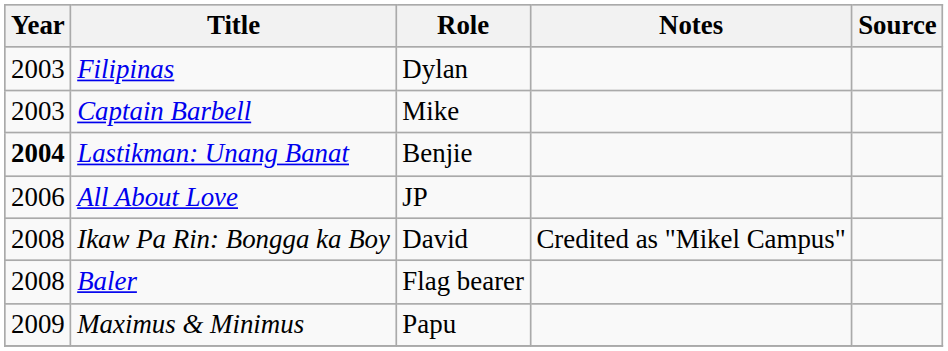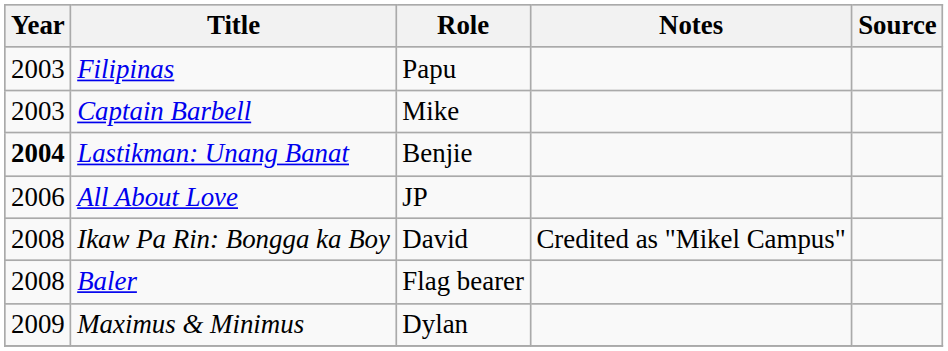Filipinas | Role: Dylan -> Papu
Maximus & Minimus | Role: Papu -> Dylan
